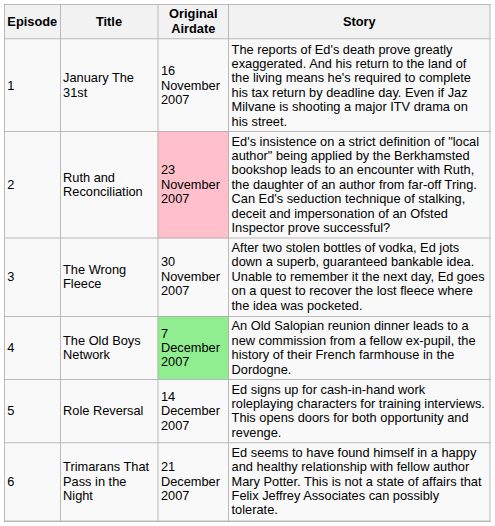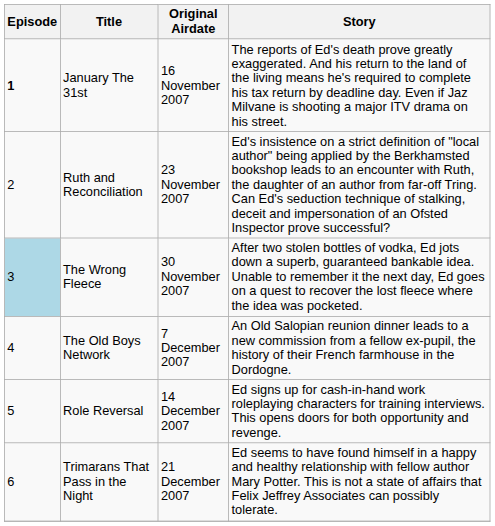January The 31st | Episode: normal -> bold
Ruth and Reconciliation | Original Airdate: pink background -> no background
The Wrong Fleece | Episode: no background -> lightblue background
The Old Boys Network | Original Airdate: lightgreen background -> no background
